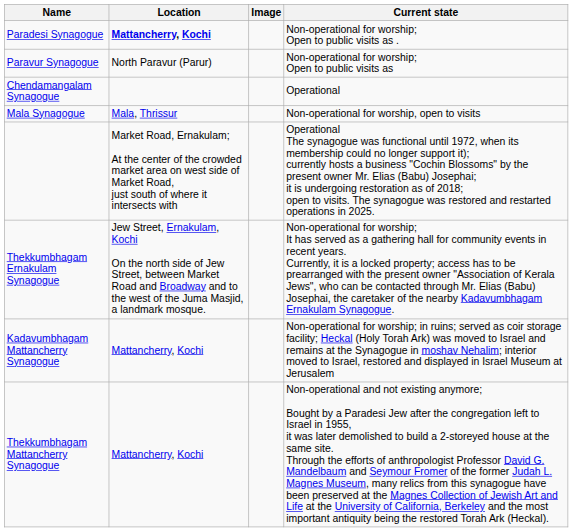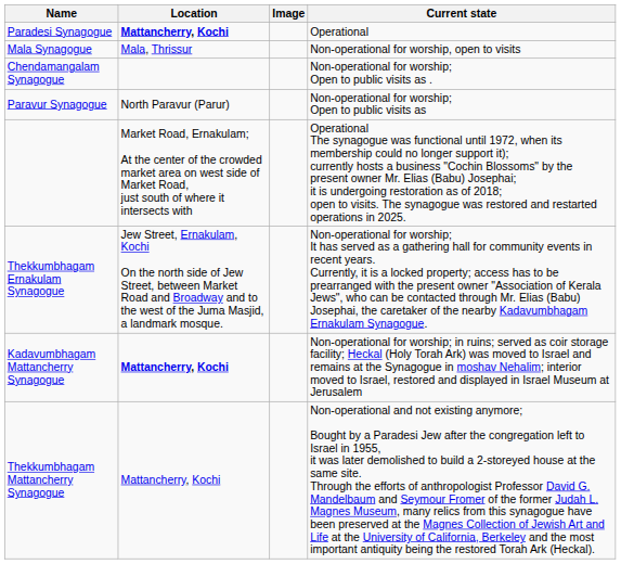Paradesi Synagogue | Current state: Non-operational for worship; Open to public visits as . -> Operational
rows swapped: Mala Synagogue <-> Paravur Synagogue
Chendamangalam Synagogue | Current state: Operational -> Non-operational for worship; Open to public visits as .
Kadavumbhagam Mattancherry Synagogue | Location: normal -> bold
